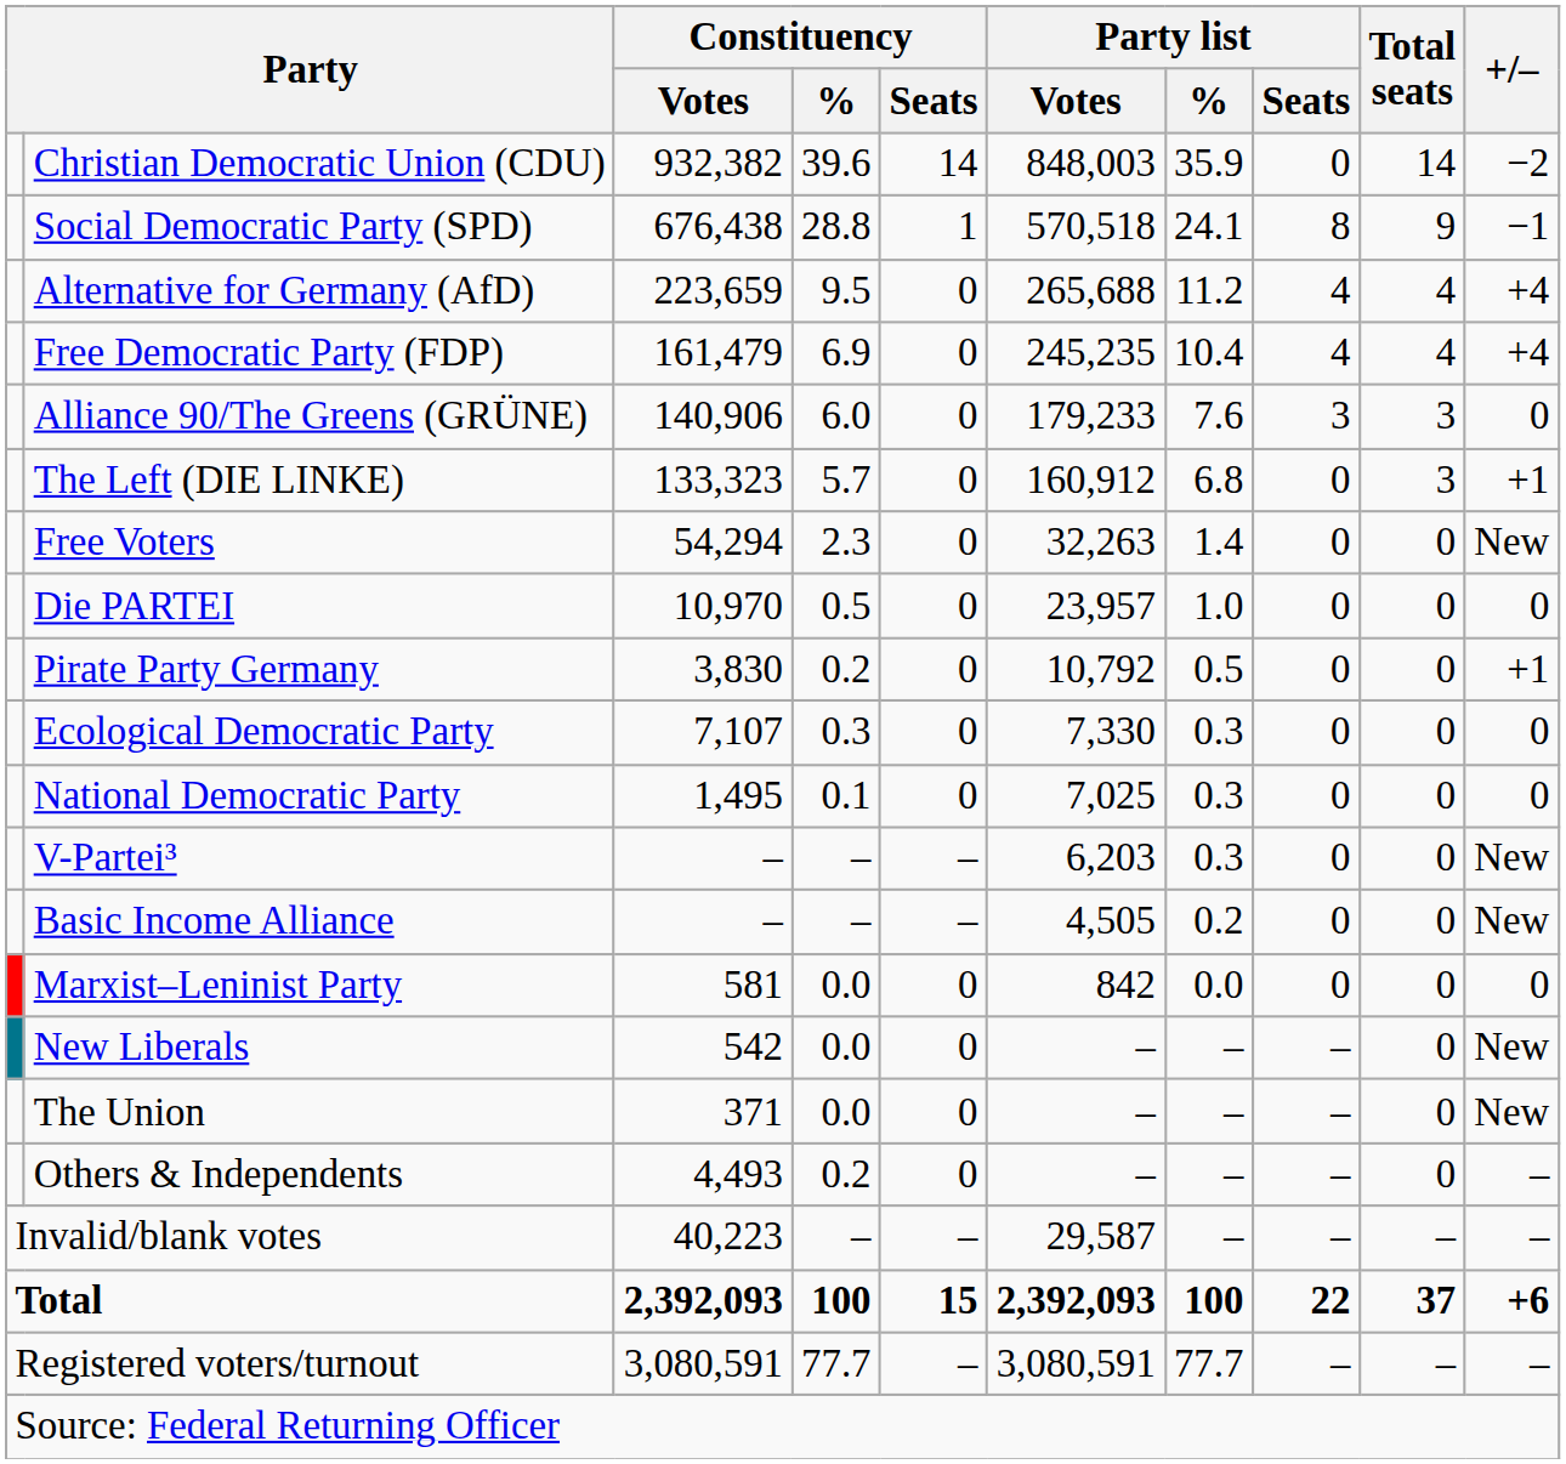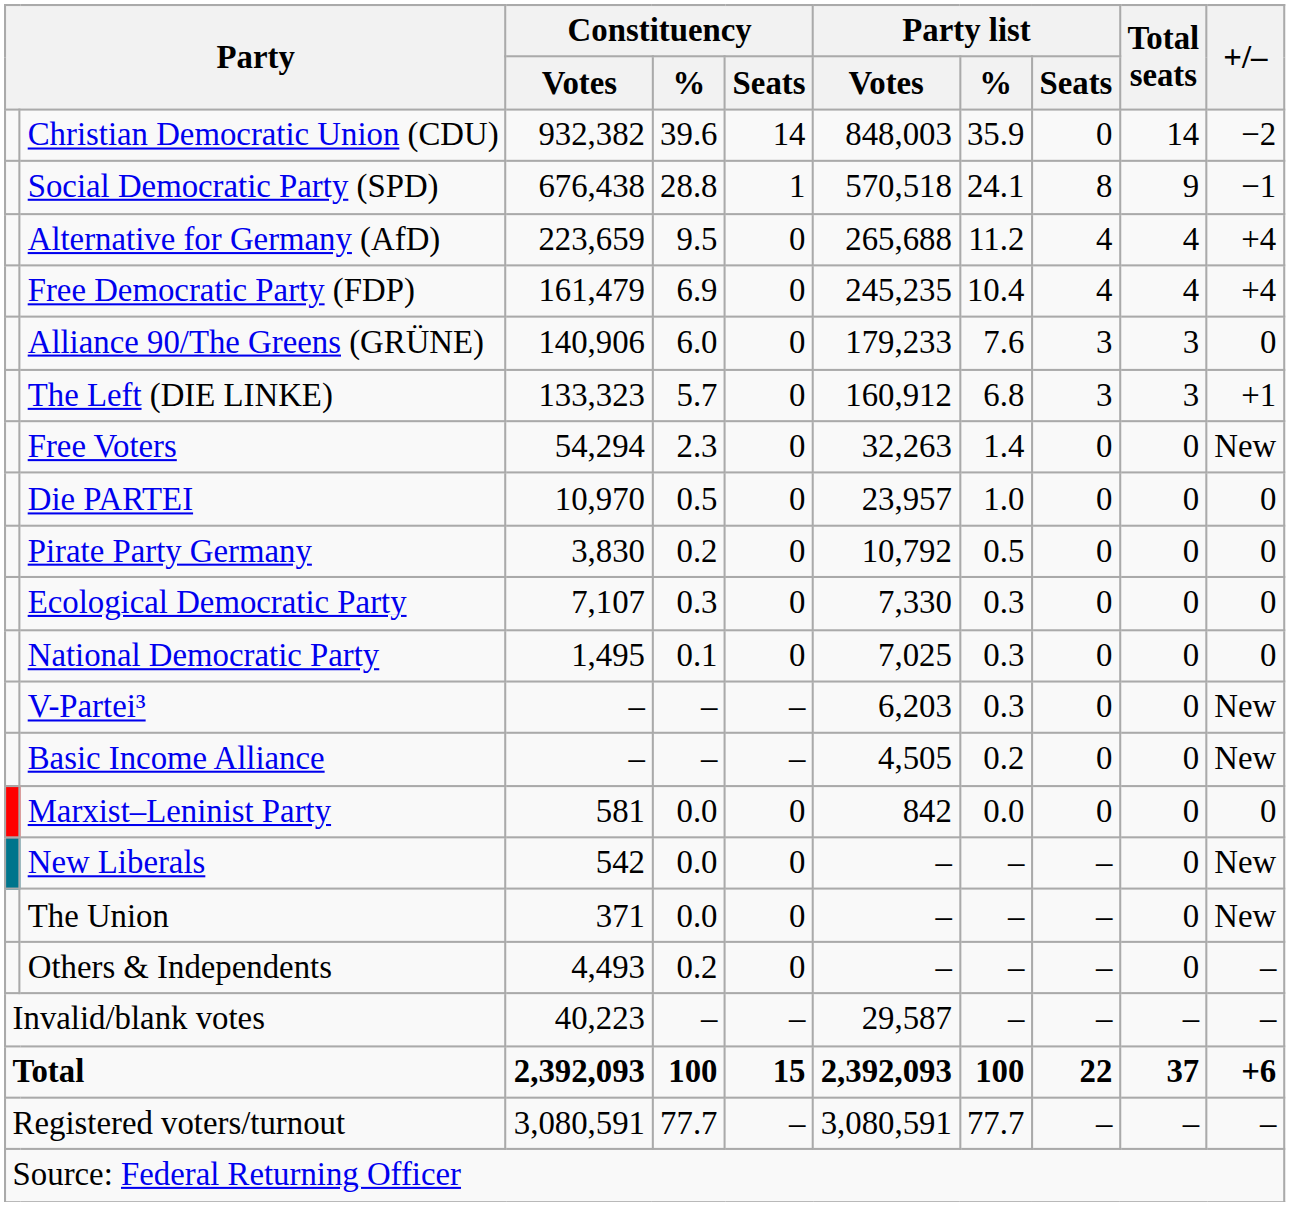The Left (DIE LINKE) | Party list / Seats: 0 -> 3
Pirate Party Germany | +/–: +1 -> 0
